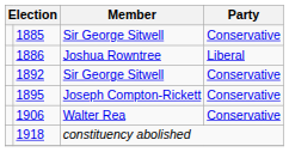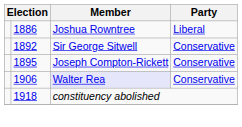- row: 1885 | Sir George Sitwell | Conservative
1906 | Member: no background -> lavender background
